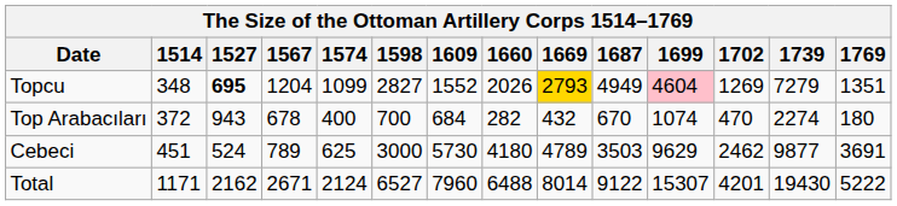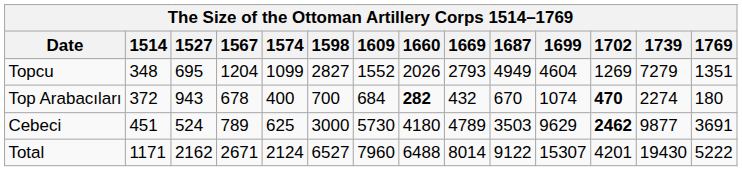Topcu | 1527: bold -> normal
Topcu | 1669: gold background -> no background
Topcu | 1699: pink background -> no background
Top Arabacıları | 1660: normal -> bold
Top Arabacıları | 1702: normal -> bold
Cebeci | 1702: normal -> bold
